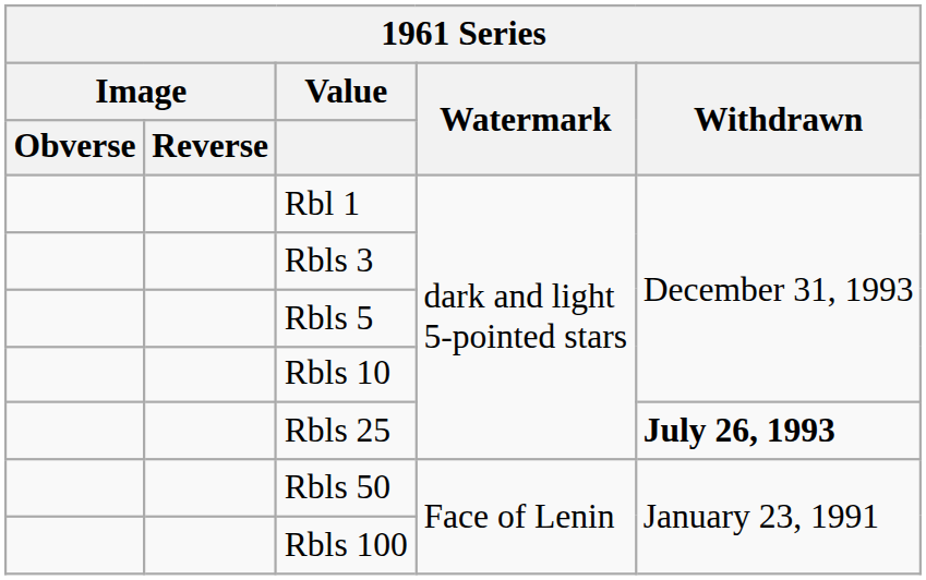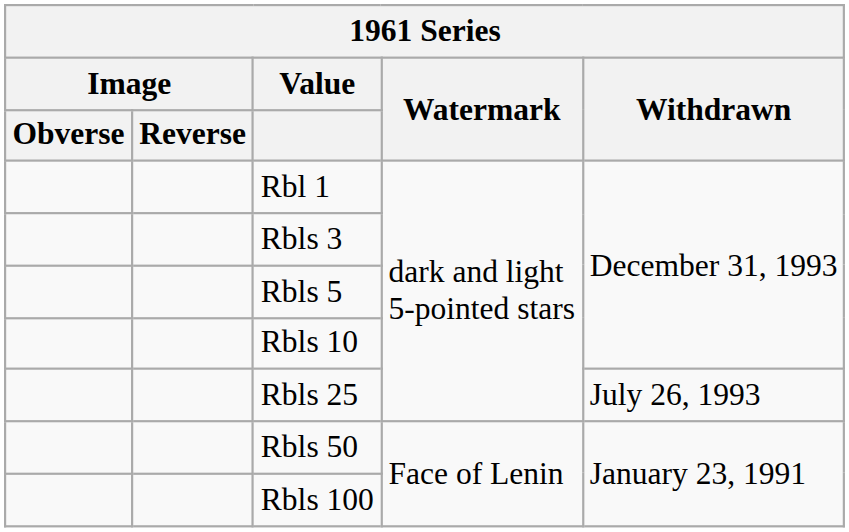Rbls 25 | Withdrawn: bold -> normal
